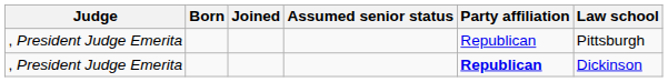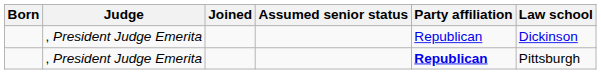columns swapped: Judge <-> Born
row 2 | Law school: Pittsburgh -> Dickinson
row 3 | Law school: Dickinson -> Pittsburgh
